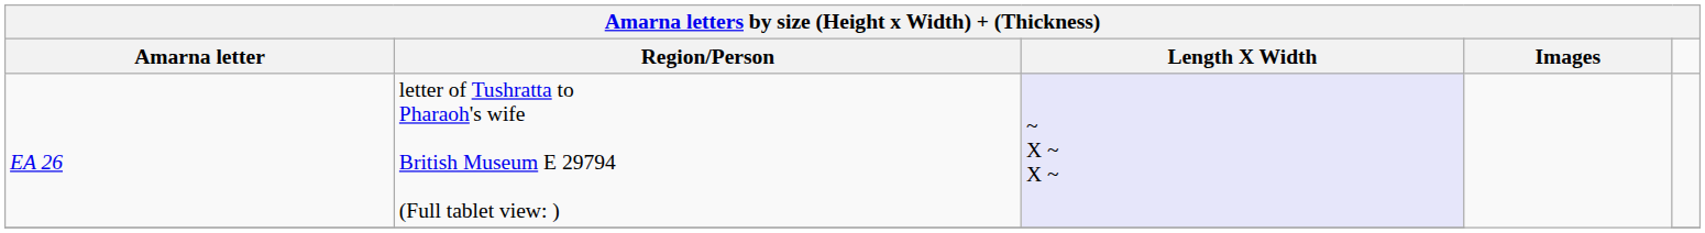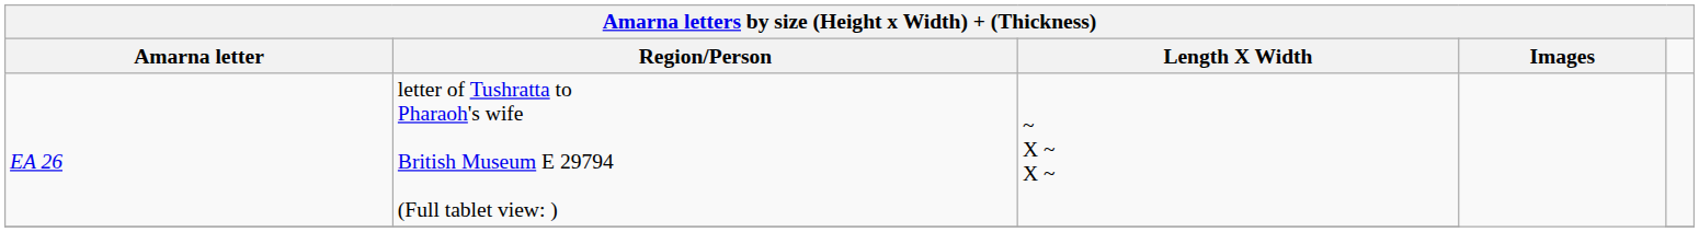EA 26 | Length X Width: lavender background -> no background
